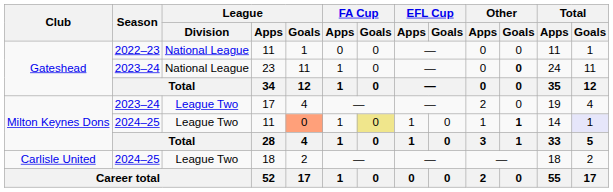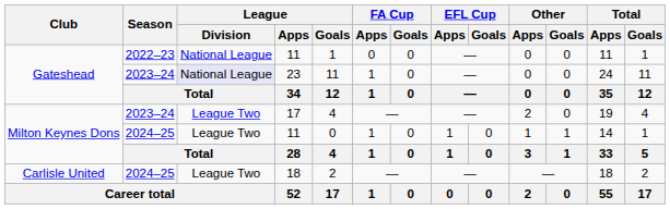23 | League / Division: no background -> lavender background
23 | Other / Goals: bold -> normal
Milton Keynes Dons / 11 | League / Goals: lightsalmon background -> no background
Milton Keynes Dons / 11 | FA Cup / Goals: khaki background -> no background
Milton Keynes Dons / 11 | Other / Goals: bold -> normal
Milton Keynes Dons / 11 | Total / Goals: lavender background -> no background
